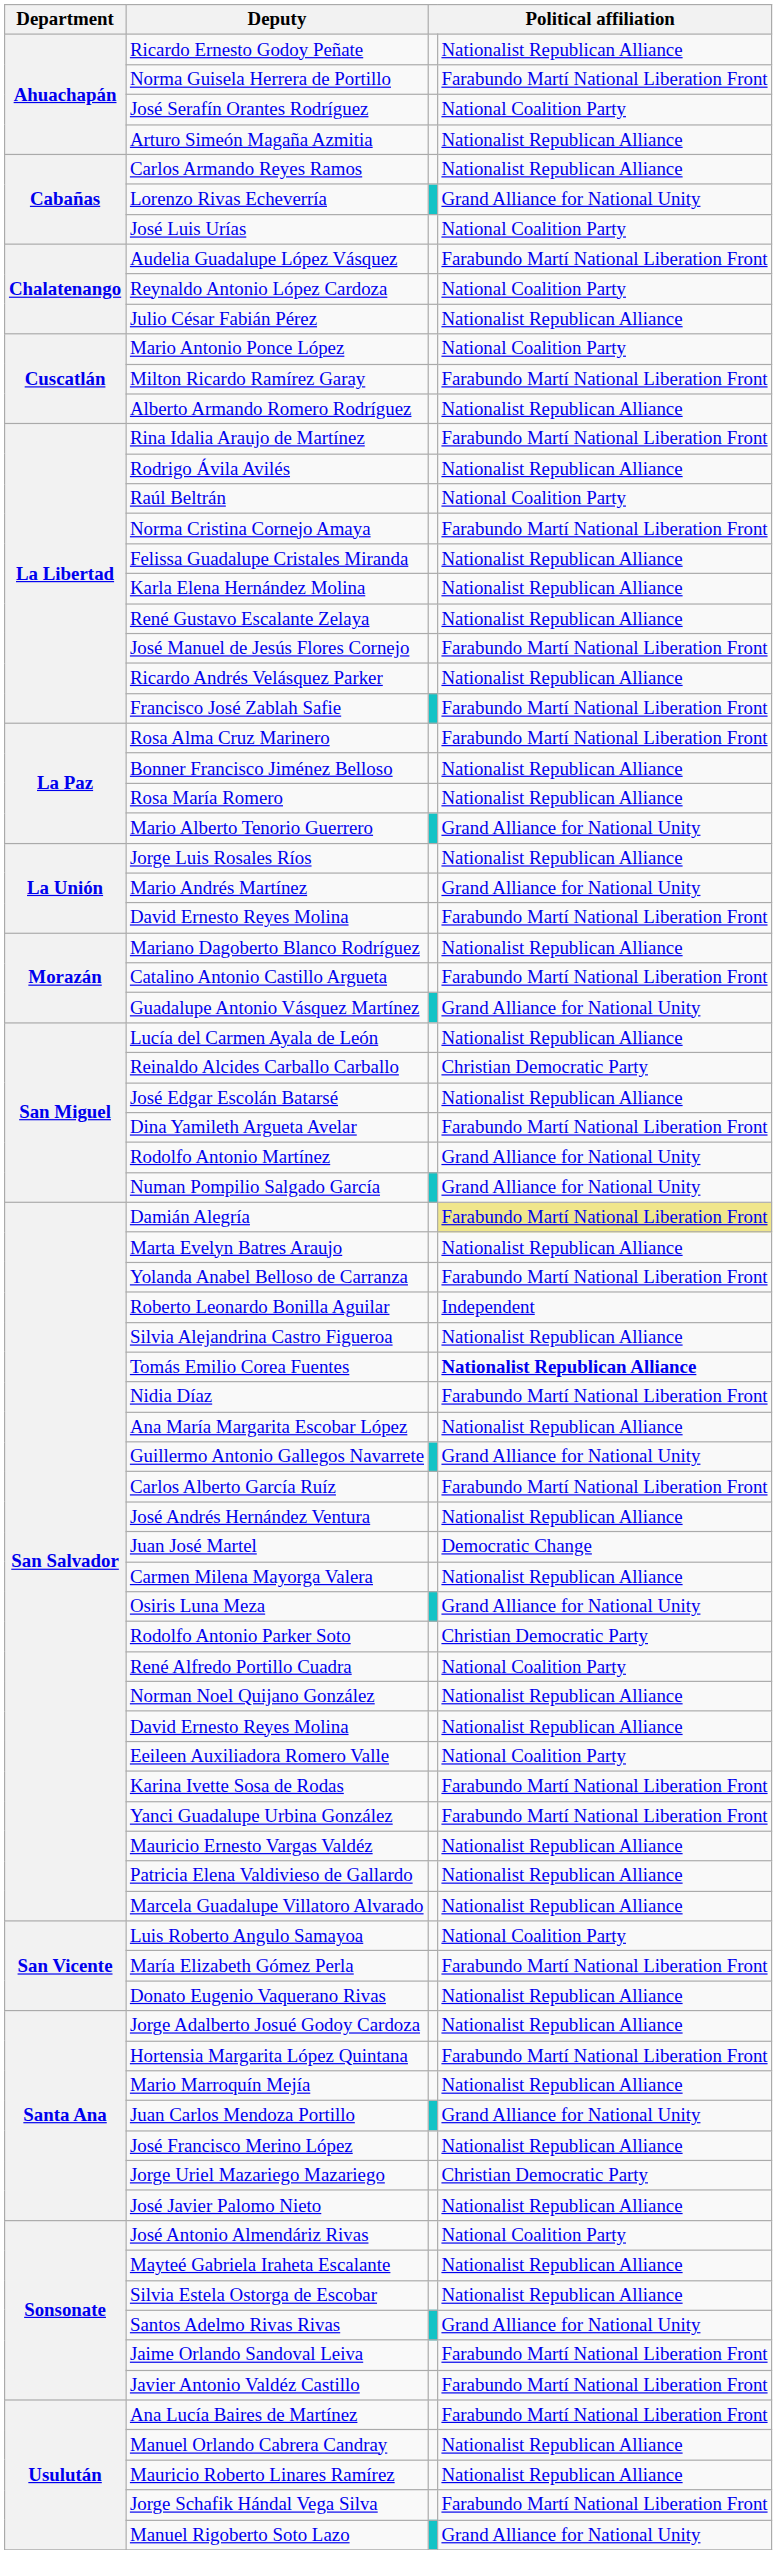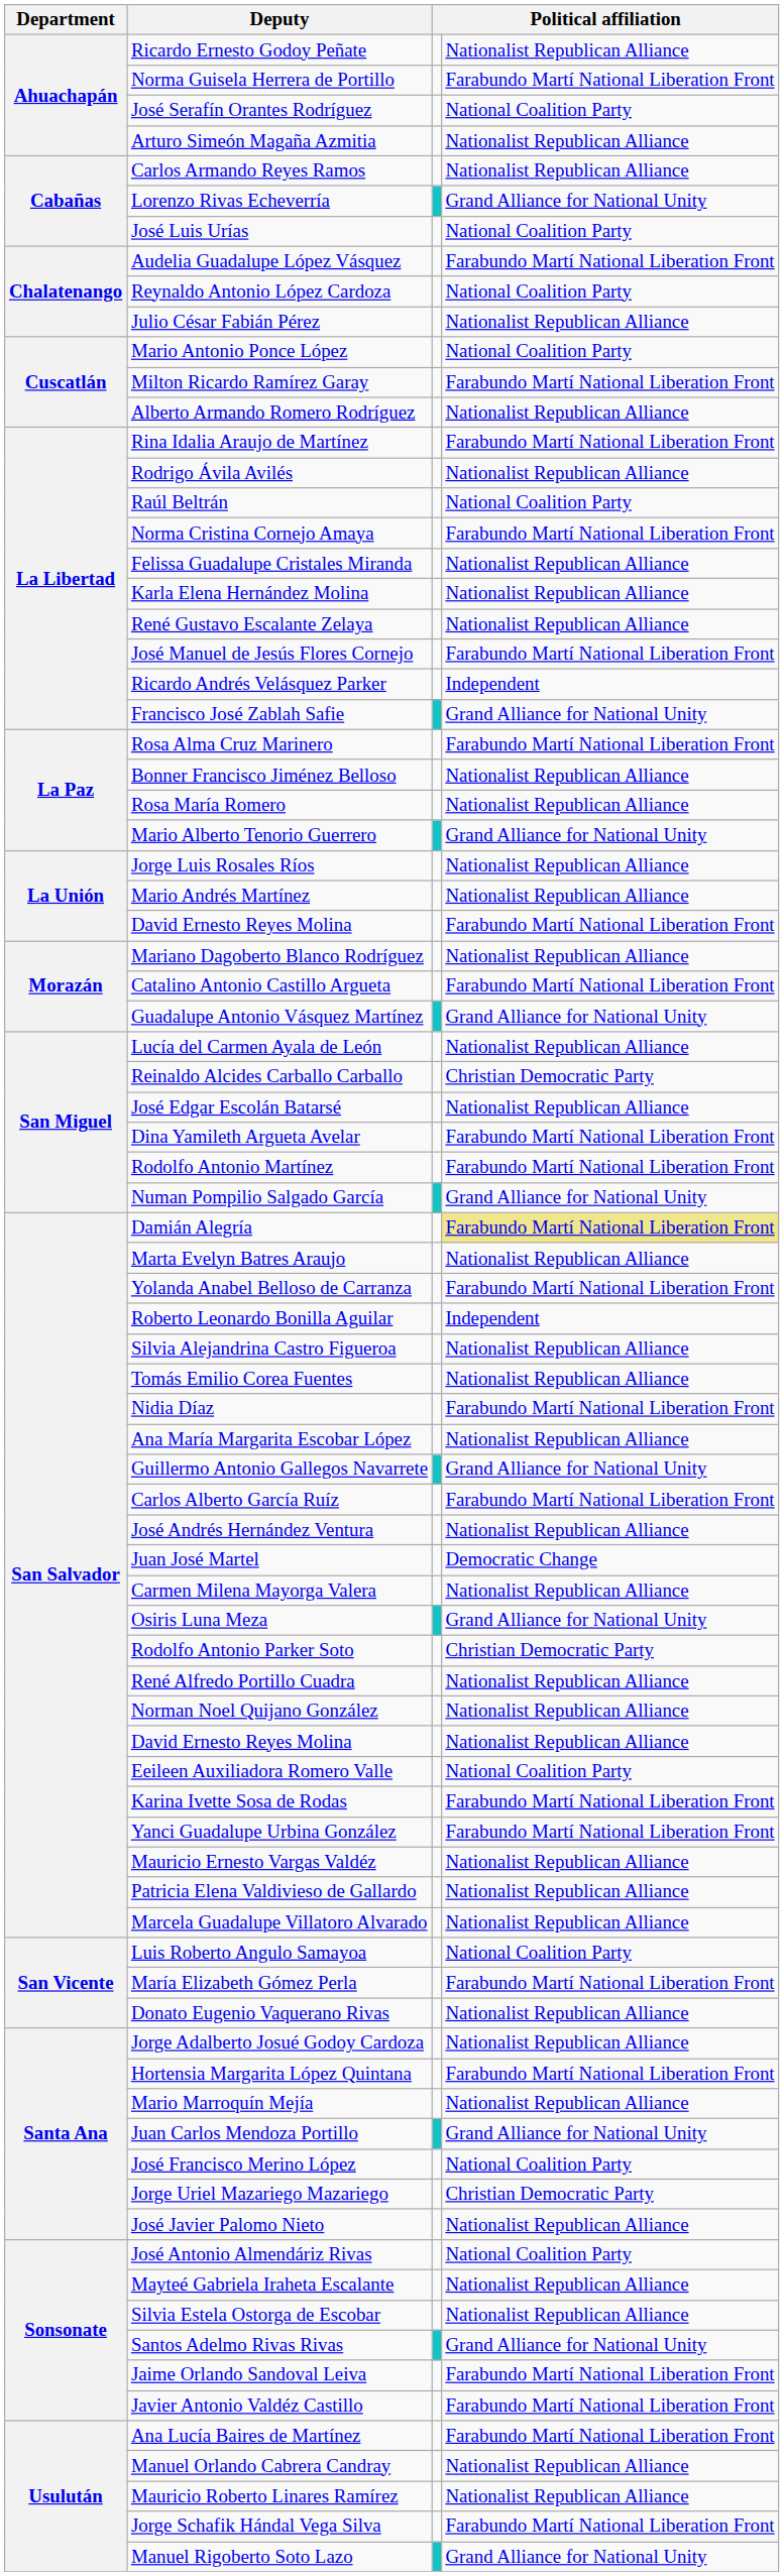Ricardo Andrés Velásquez Parker | column 4: Nationalist Republican Alliance -> Independent
Francisco José Zablah Safie | column 4: Farabundo Martí National Liberation Front -> Grand Alliance for National Unity
Mario Andrés Martínez | column 4: Grand Alliance for National Unity -> Nationalist Republican Alliance
Rodolfo Antonio Martínez | column 4: Grand Alliance for National Unity -> Farabundo Martí National Liberation Front
Tomás Emilio Corea Fuentes | column 4: bold -> normal
René Alfredo Portillo Cuadra | column 4: National Coalition Party -> Nationalist Republican Alliance
José Francisco Merino López | column 4: Nationalist Republican Alliance -> National Coalition Party
